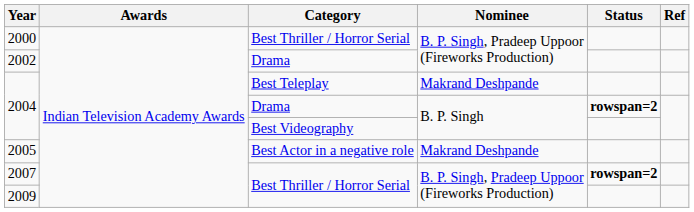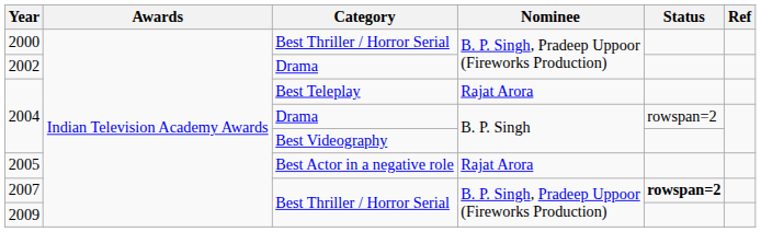2004 / Best Teleplay | Nominee: Makrand Deshpande -> Rajat Arora
2004 / Drama | Status: bold -> normal
2005 | Nominee: Makrand Deshpande -> Rajat Arora
